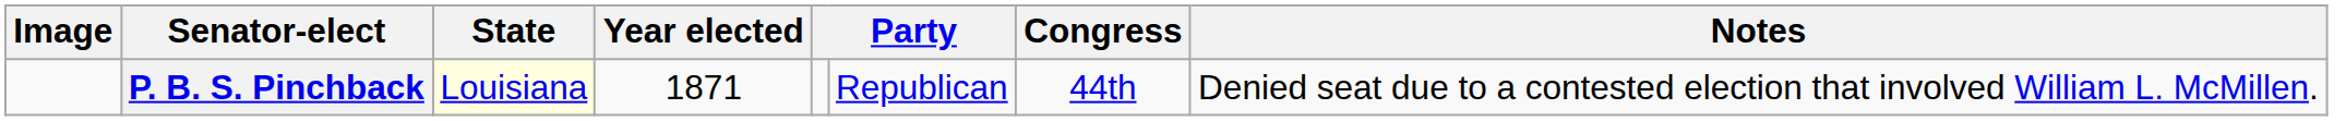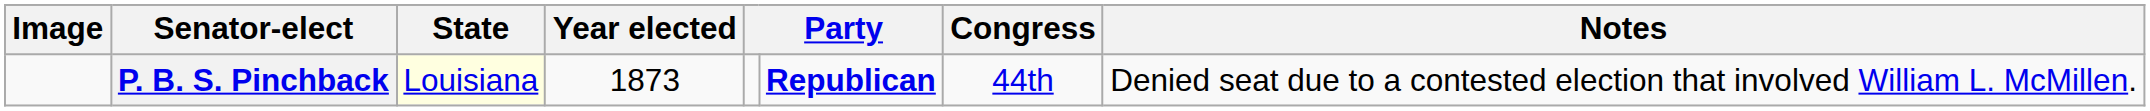P. B. S. Pinchback | Year elected: 1871 -> 1873
P. B. S. Pinchback | column 6: normal -> bold
